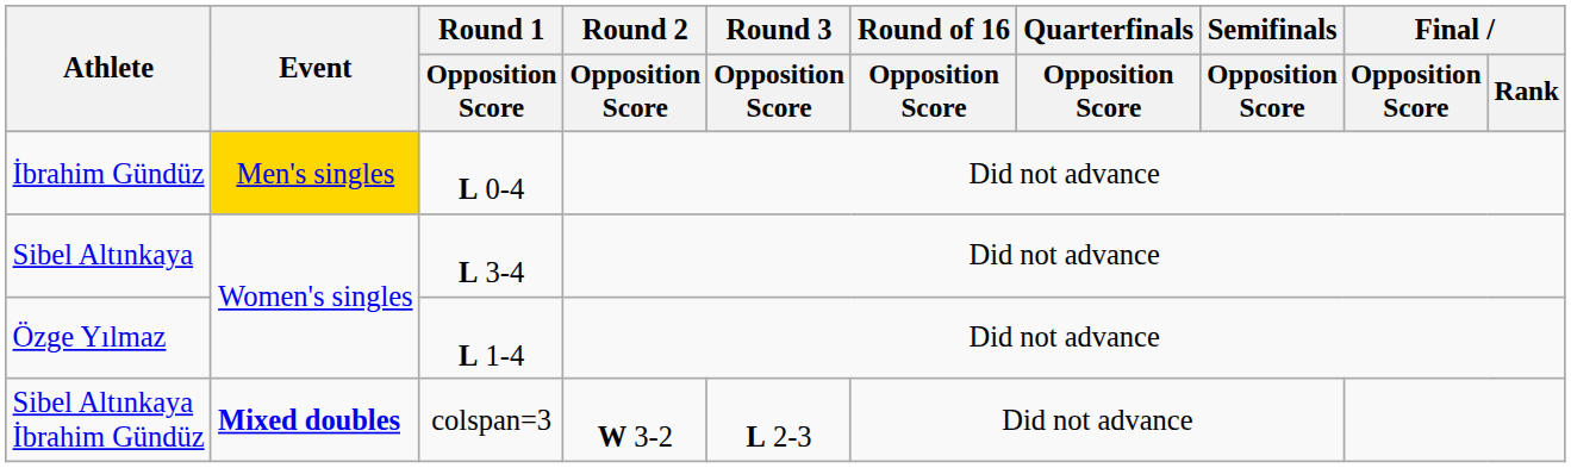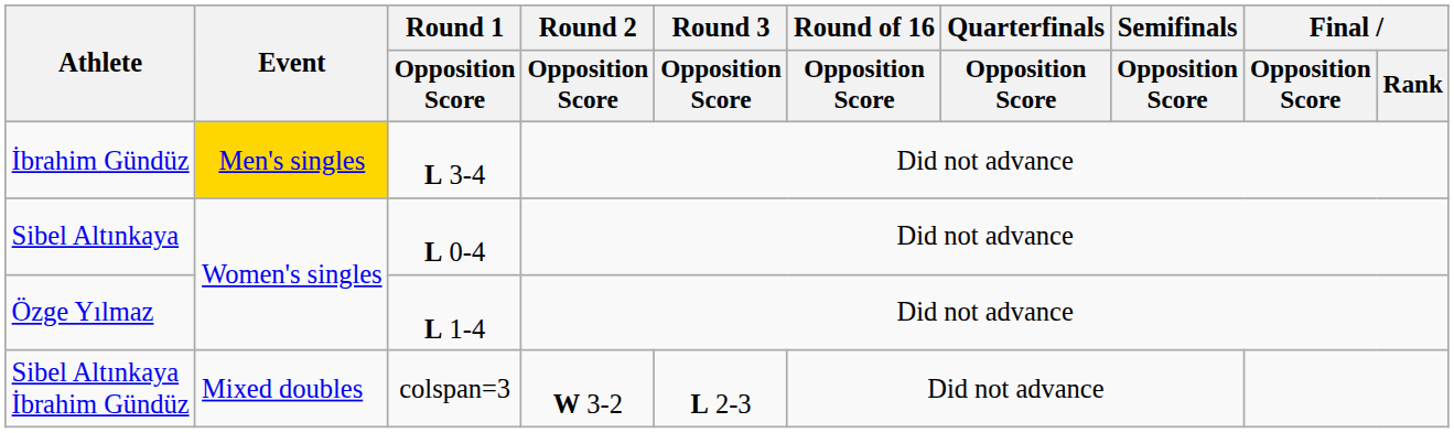İbrahim Gündüz | Round 1 / Opposition Score: L 0-4 -> L 3-4
Sibel Altınkaya | Round 1 / Opposition Score: L 3-4 -> L 0-4
Sibel Altınkaya İbrahim Gündüz | Event: bold -> normal
